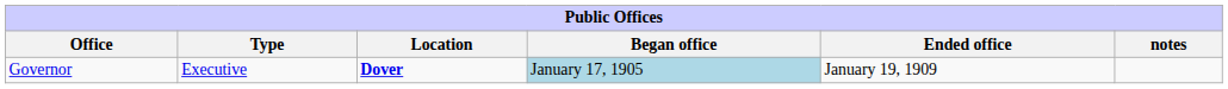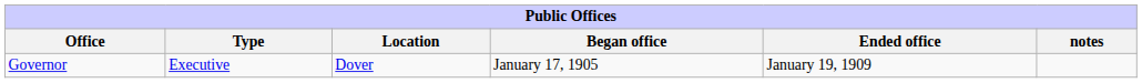Governor | Location: bold -> normal
Governor | Began office: lightblue background -> no background
